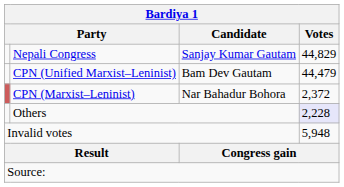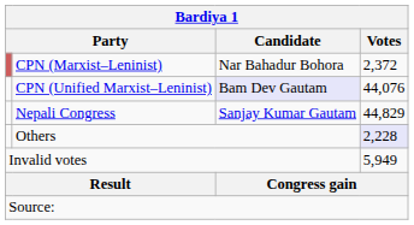rows swapped: Nepali Congress <-> CPN (Marxist–Leninist)
CPN (Unified Marxist–Leninist) | Candidate: no background -> lavender background
CPN (Unified Marxist–Leninist) | Votes: 44,479 -> 44,076
Invalid votes | Votes: 5,948 -> 5,949
